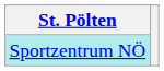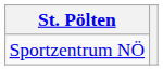Sportzentrum NÖ | St. Pölten: paleturquoise background -> no background
